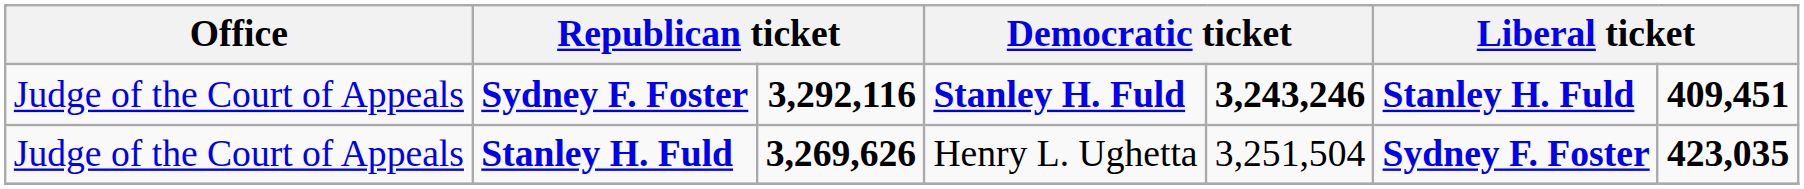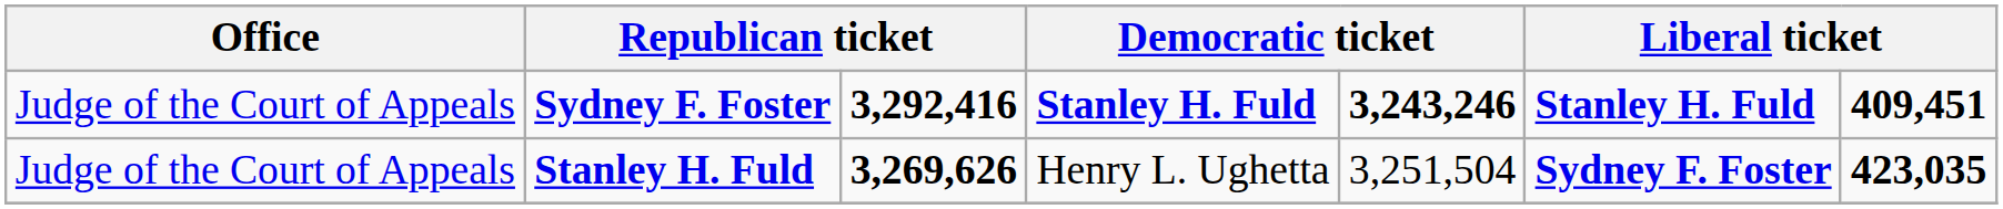row 2 | column 3: 3,292,116 -> 3,292,416
